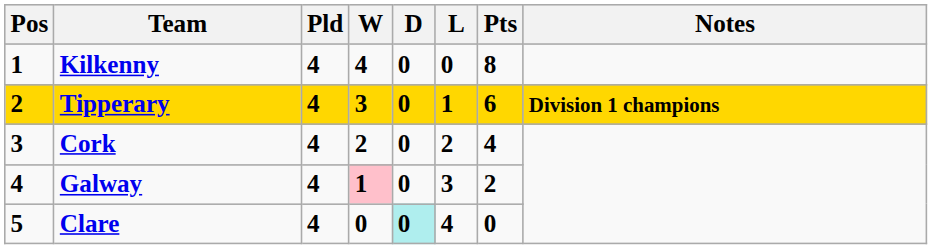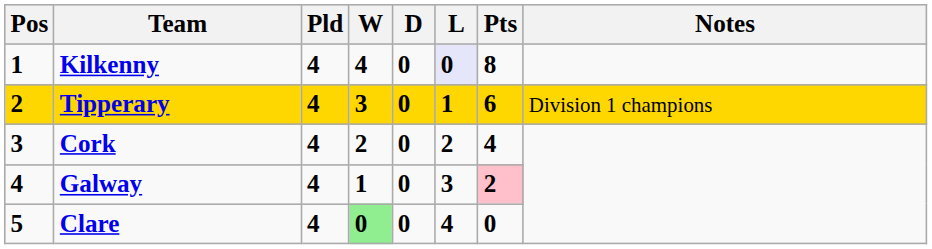Kilkenny | L: no background -> lavender background
Tipperary | Notes: bold -> normal
Galway | W: pink background -> no background
Galway | Pts: no background -> pink background
Clare | W: no background -> lightgreen background
Clare | D: paleturquoise background -> no background
